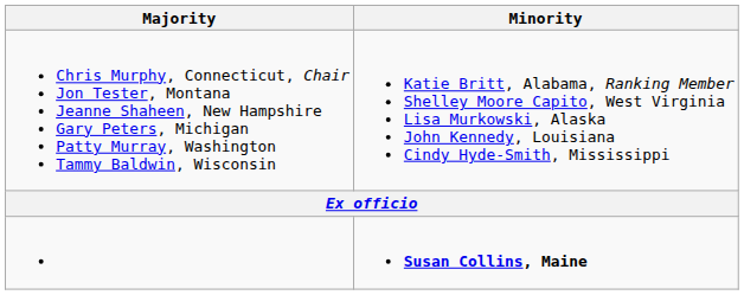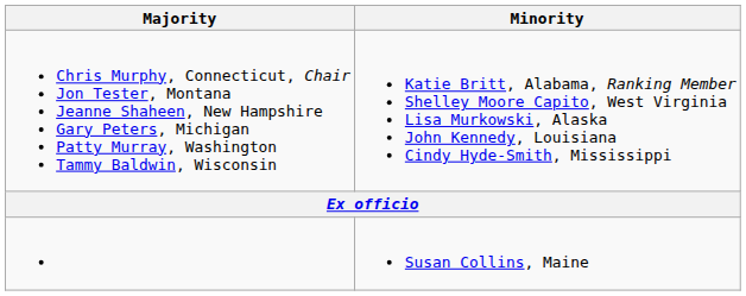row 4 | Minority: bold -> normal
